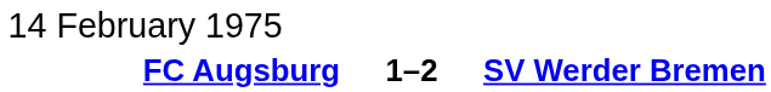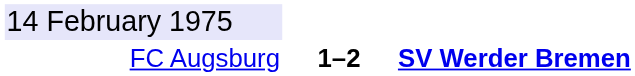14 February 1975 | column 1: no background -> lavender background
FC Augsburg | column 1: bold -> normal
